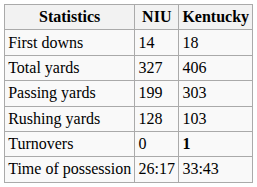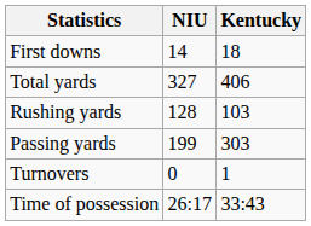rows swapped: Rushing yards <-> Passing yards
Turnovers | Kentucky: bold -> normal
